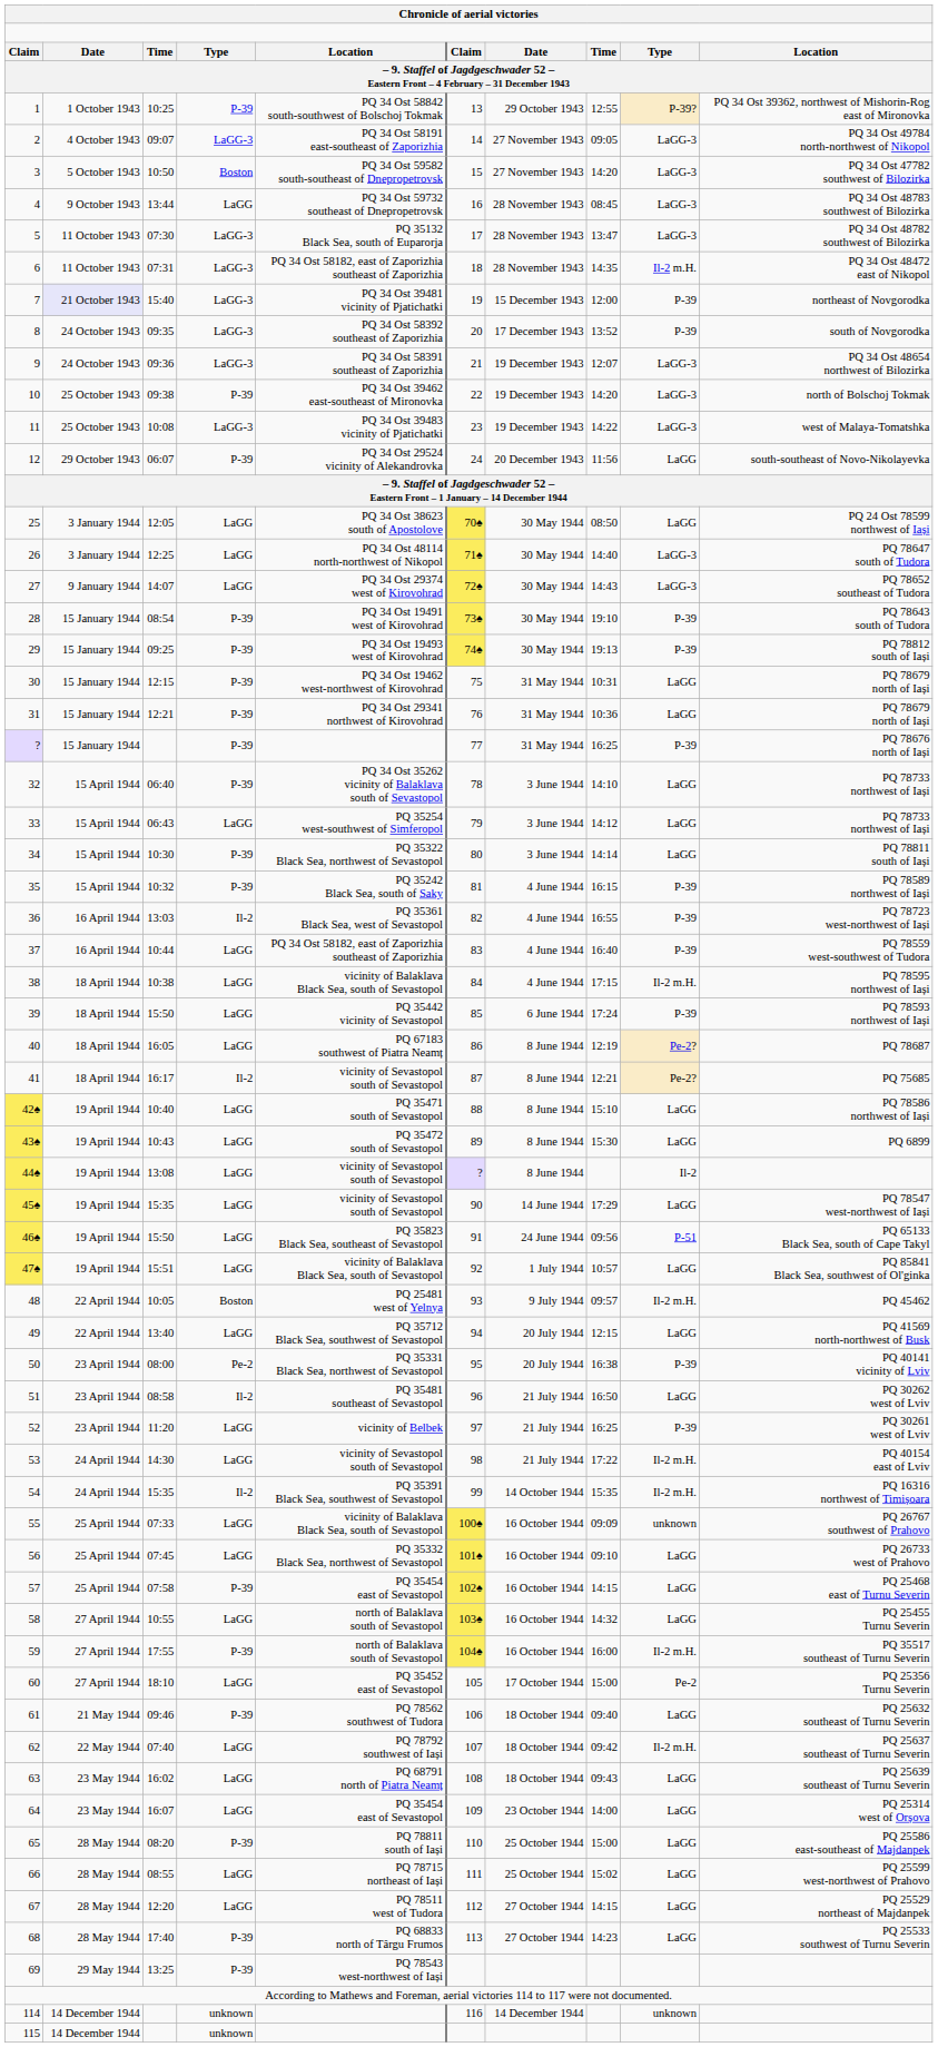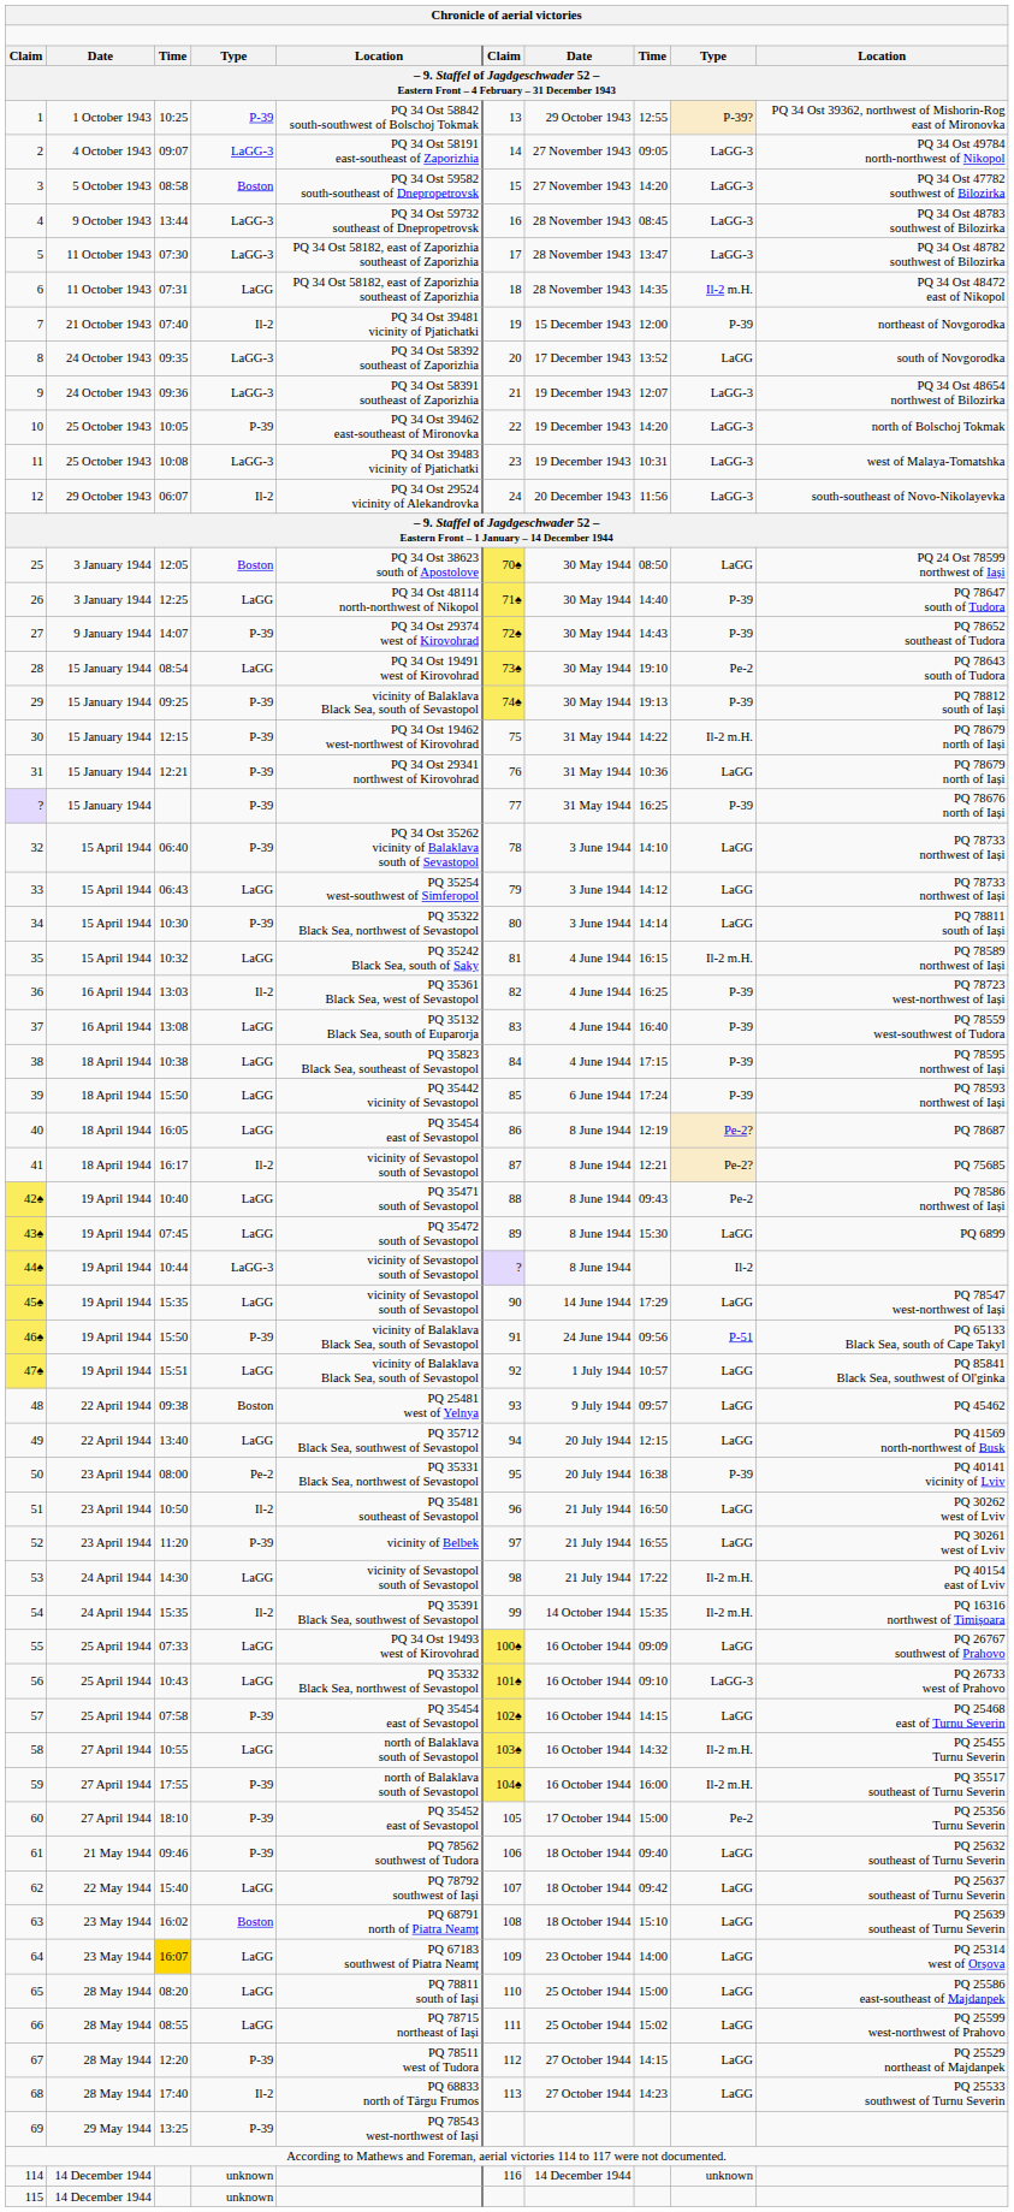3 | column 3: 10:50 -> 08:58
4 | column 4: LaGG -> LaGG-3
5 | column 5: PQ 35132 Black Sea, south of Euparorja -> PQ 34 Ost 58182, east of Zaporizhia southeast of Zaporizhia
6 | column 4: LaGG-3 -> LaGG
7 | column 2: lavender background -> no background
7 | column 3: 15:40 -> 07:40
7 | column 4: LaGG-3 -> Il-2
8 | column 9: P-39 -> LaGG
10 | column 3: 09:38 -> 10:05
11 | column 8: 14:22 -> 10:31
12 | column 4: P-39 -> Il-2
12 | column 9: LaGG -> LaGG-3
25 | column 4: LaGG -> Boston
26 | column 9: LaGG-3 -> P-39
27 | column 4: LaGG -> P-39
27 | column 9: LaGG-3 -> P-39
28 | column 4: P-39 -> LaGG
28 | column 9: P-39 -> Pe-2
29 | column 5: PQ 34 Ost 19493 west of Kirovohrad -> vicinity of Balaklava Black Sea, south of Sevastopol
30 | column 8: 10:31 -> 14:22
30 | column 9: LaGG -> Il-2 m.H.
35 | column 4: P-39 -> LaGG
35 | column 9: P-39 -> Il-2 m.H.
36 | column 8: 16:55 -> 16:25
37 | column 3: 10:44 -> 13:08
37 | column 5: PQ 34 Ost 58182, east of Zaporizhia southeast of Zaporizhia -> PQ 35132 Black Sea, south of Euparorja
38 | column 5: vicinity of Balaklava Black Sea, south of Sevastopol -> PQ 35823 Black Sea, southeast of Sevastopol
38 | column 9: Il-2 m.H. -> P-39
40 | column 5: PQ 67183 southwest of Piatra Neamț -> PQ 35454 east of Sevastopol
42♠ | column 8: 15:10 -> 09:43
42♠ | column 9: LaGG -> Pe-2
43♠ | column 3: 10:43 -> 07:45
44♠ | column 3: 13:08 -> 10:44
44♠ | column 4: LaGG -> LaGG-3
46♠ | column 4: LaGG -> P-39
46♠ | column 5: PQ 35823 Black Sea, southeast of Sevastopol -> vicinity of Balaklava Black Sea, south of Sevastopol
48 | column 3: 10:05 -> 09:38
48 | column 9: Il-2 m.H. -> LaGG
51 | column 3: 08:58 -> 10:50
52 | column 4: LaGG -> P-39
52 | column 8: 16:25 -> 16:55
52 | column 9: P-39 -> LaGG
55 | column 5: vicinity of Balaklava Black Sea, south of Sevastopol -> PQ 34 Ost 19493 west of Kirovohrad
55 | column 9: unknown -> LaGG
56 | column 3: 07:45 -> 10:43
56 | column 9: LaGG -> LaGG-3
58 | column 9: LaGG -> Il-2 m.H.
60 | column 4: LaGG -> P-39
62 | column 3: 07:40 -> 15:40
62 | column 9: Il-2 m.H. -> LaGG
63 | column 4: LaGG -> Boston
63 | column 8: 09:43 -> 15:10
64 | column 3: no background -> gold background
64 | column 5: PQ 35454 east of Sevastopol -> PQ 67183 southwest of Piatra Neamț
65 | column 4: P-39 -> LaGG
67 | column 4: LaGG -> P-39
68 | column 4: P-39 -> Il-2
